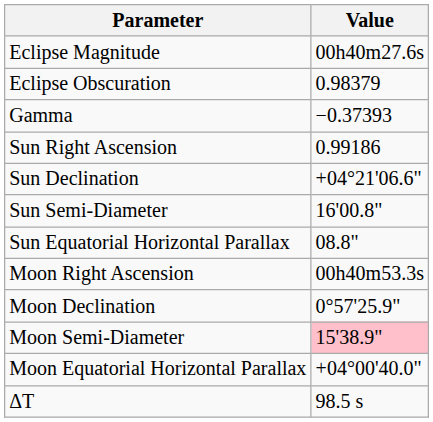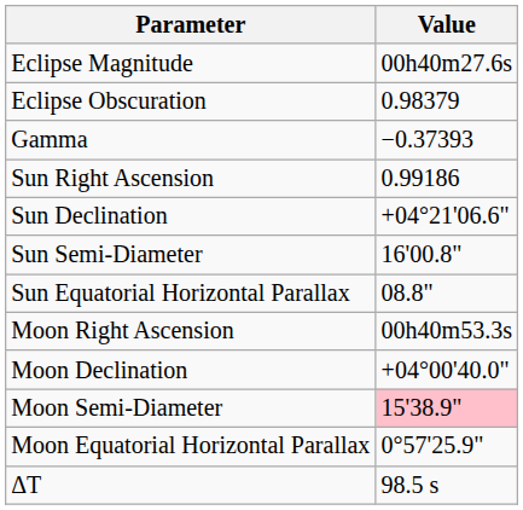Moon Declination | Value: 0°57'25.9" -> +04°00'40.0"
Moon Equatorial Horizontal Parallax | Value: +04°00'40.0" -> 0°57'25.9"
